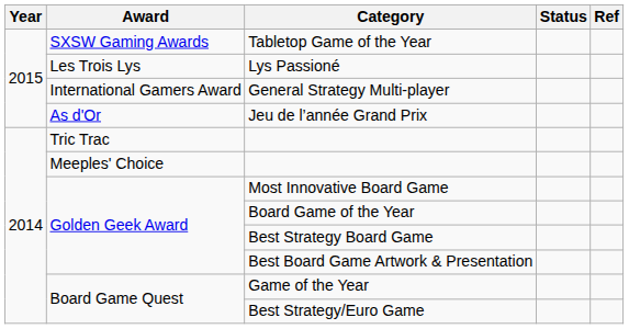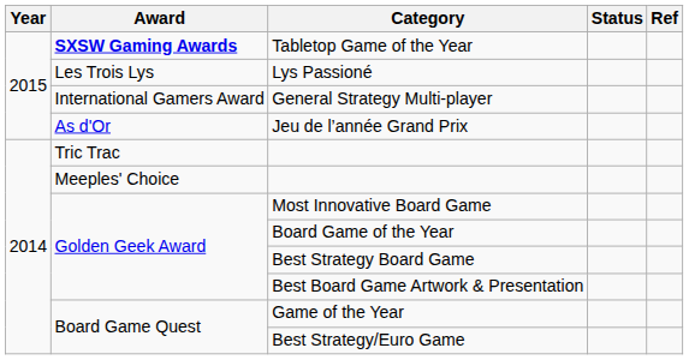Tabletop Game of the Year | Award: normal -> bold
